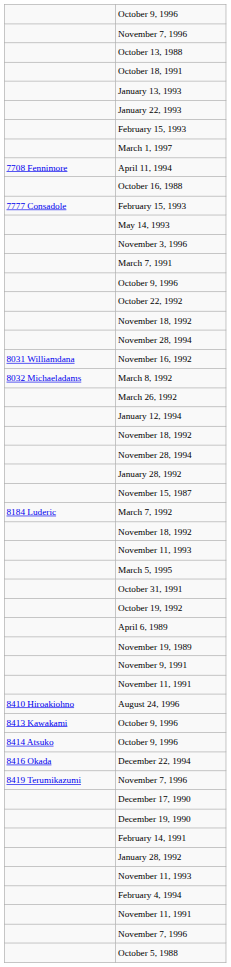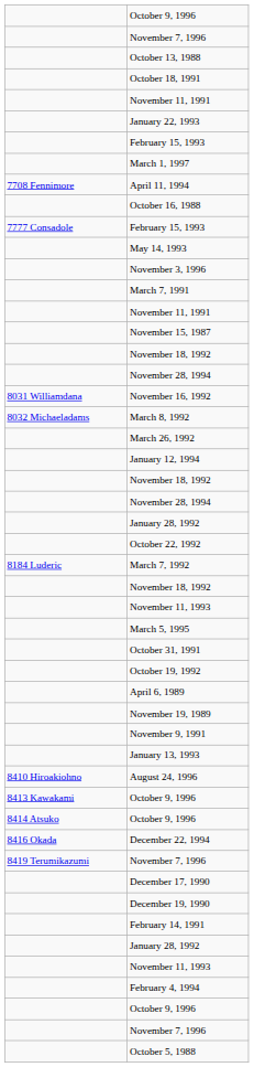row 5 | column 2: January 13, 1993 -> November 11, 1991
row 15 | column 2: October 9, 1996 -> November 11, 1991
row 16 | column 2: October 22, 1992 -> November 15, 1987
row 26 | column 2: November 15, 1987 -> October 22, 1992
row 36 | column 2: November 11, 1991 -> January 13, 1993
row 48 | column 2: November 11, 1991 -> October 9, 1996
